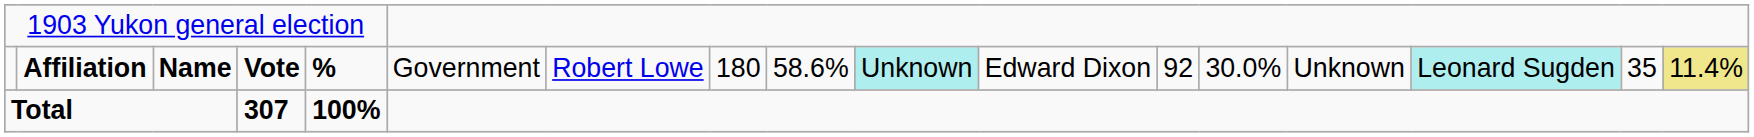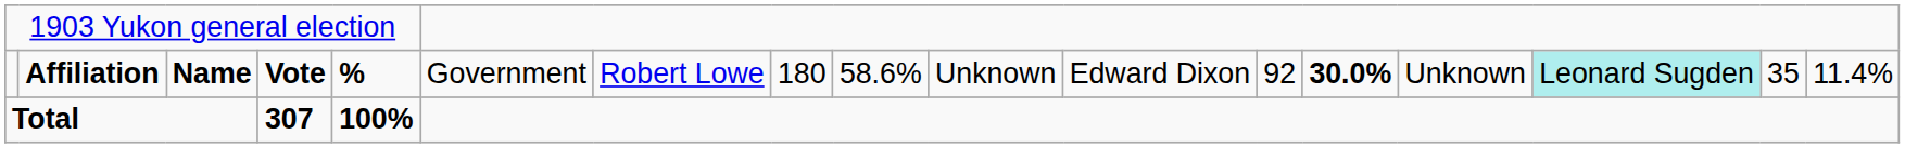row 2 | column 10: paleturquoise background -> no background
row 2 | column 13: normal -> bold
row 2 | column 17: khaki background -> no background
